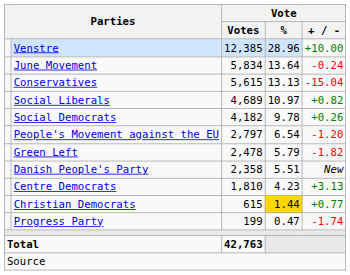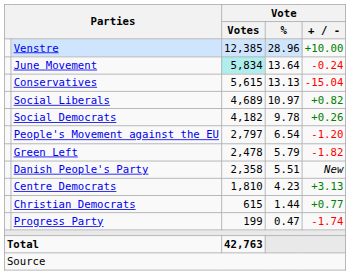June Movement | Vote / Votes: no background -> paleturquoise background
Christian Democrats | Vote / %: gold background -> no background
